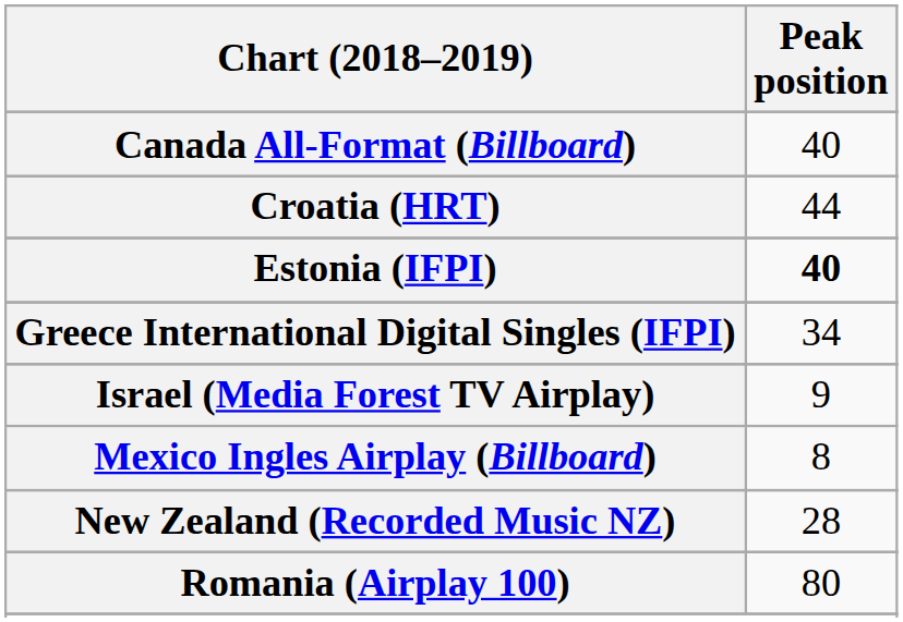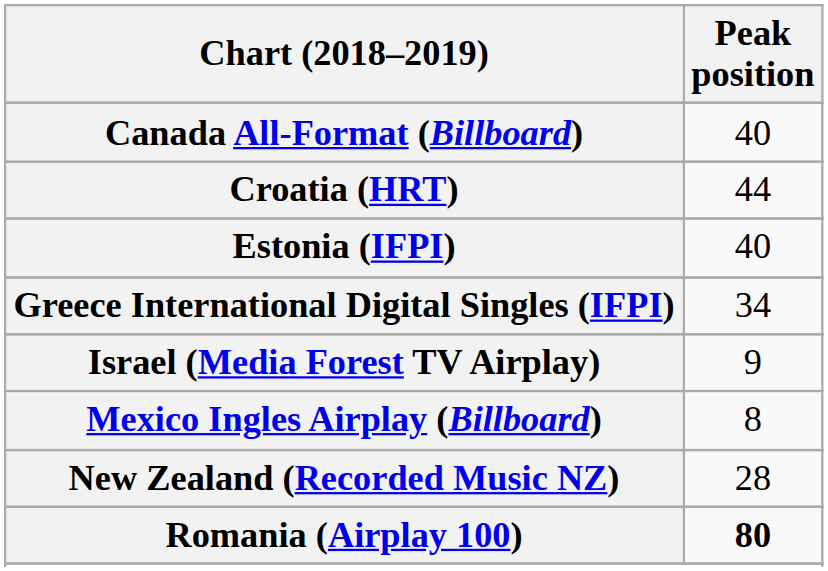Estonia (IFPI) | Peak position: bold -> normal
Romania (Airplay 100) | Peak position: normal -> bold
